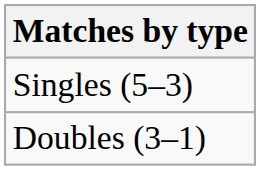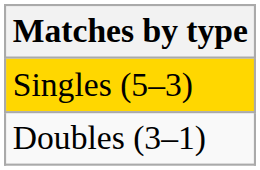row 2 | column 1: no background -> gold background
